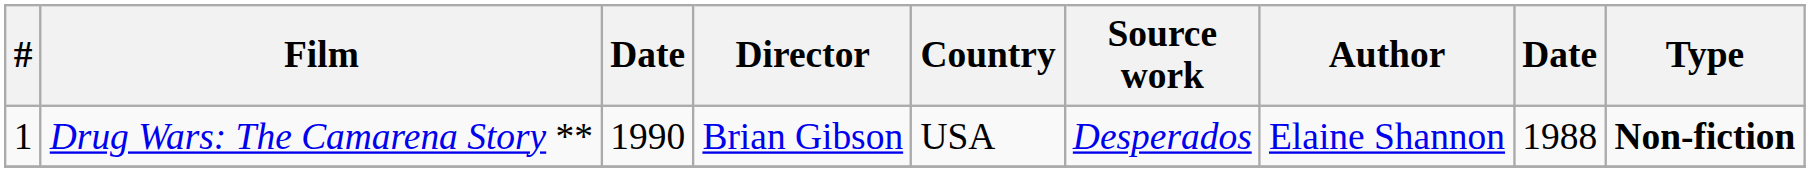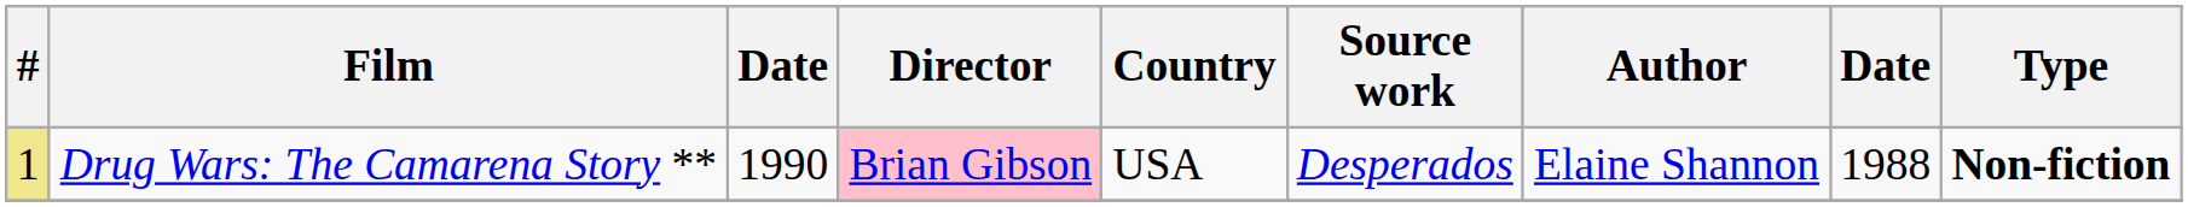Drug Wars: The Camarena Story ** | #: no background -> khaki background
Drug Wars: The Camarena Story ** | Director: no background -> pink background
